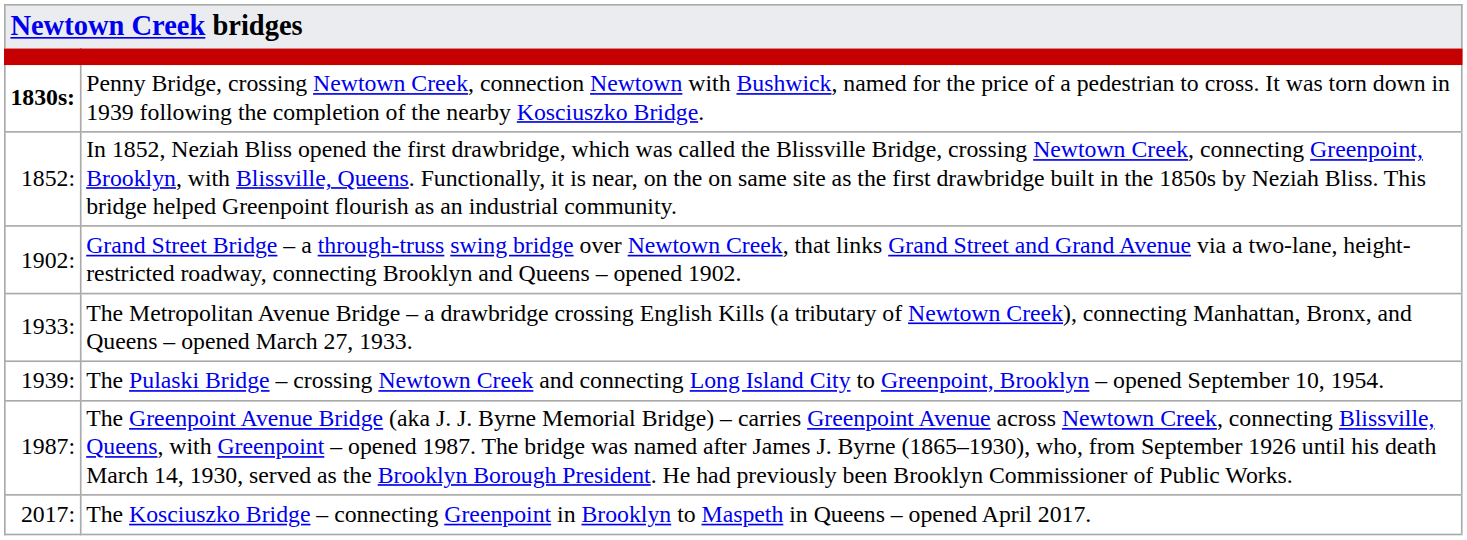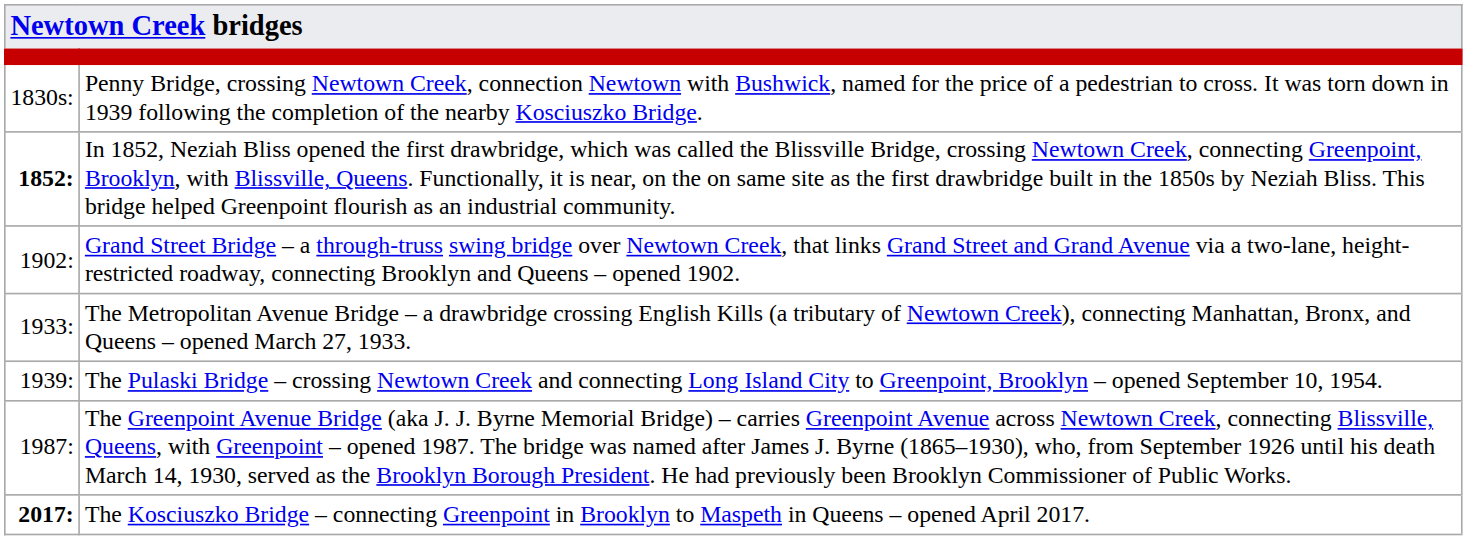row 2 | column 1: bold -> normal
row 3 | column 1: normal -> bold
row 8 | column 1: normal -> bold
